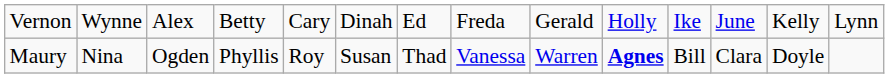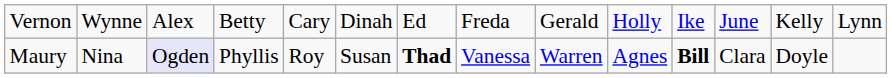Maury | column 3: no background -> lavender background
Maury | column 7: normal -> bold
Maury | column 10: bold -> normal
Maury | column 11: normal -> bold
